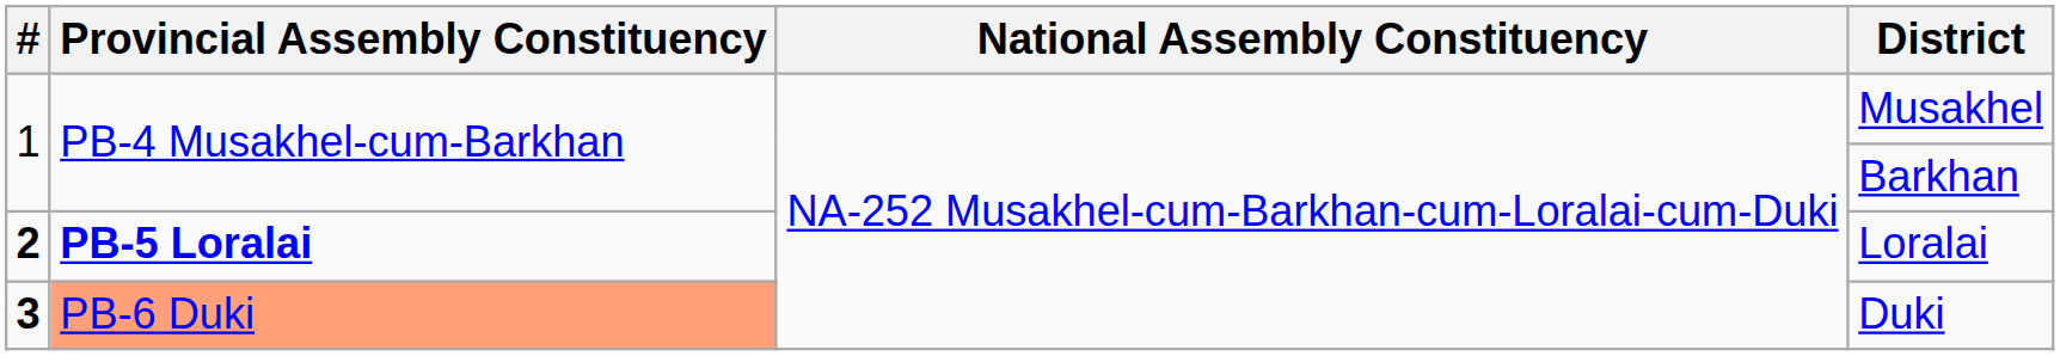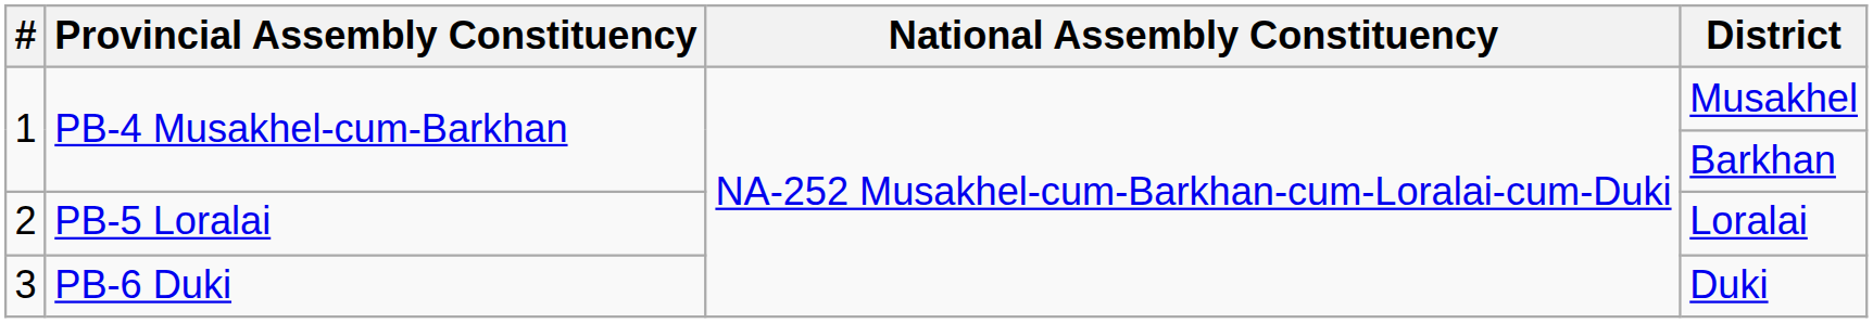Loralai | #: bold -> normal
Loralai | Provincial Assembly Constituency: bold -> normal
Duki | #: bold -> normal
Duki | Provincial Assembly Constituency: lightsalmon background -> no background
